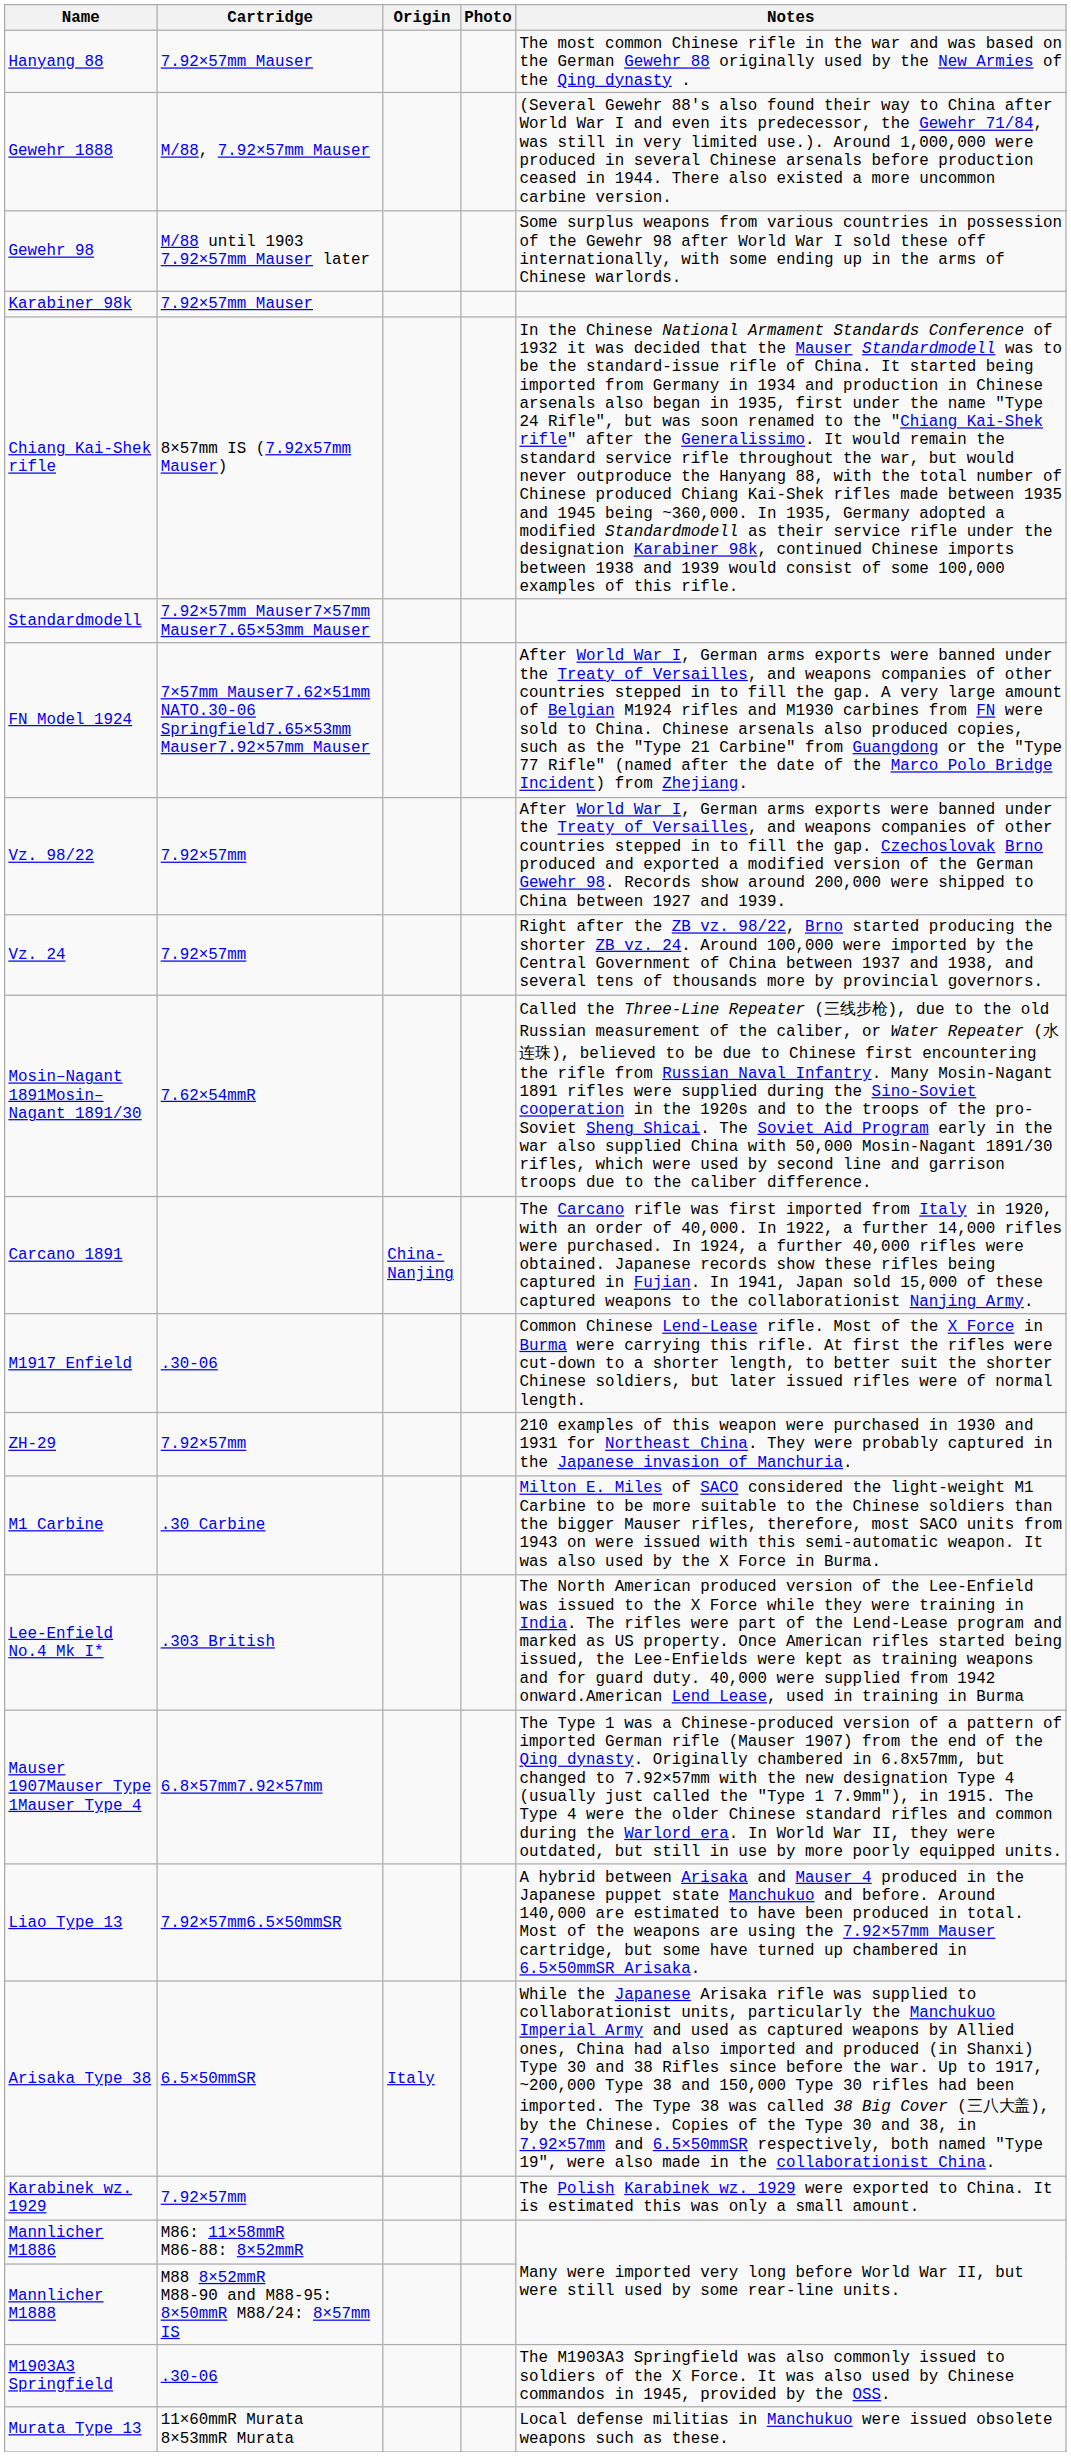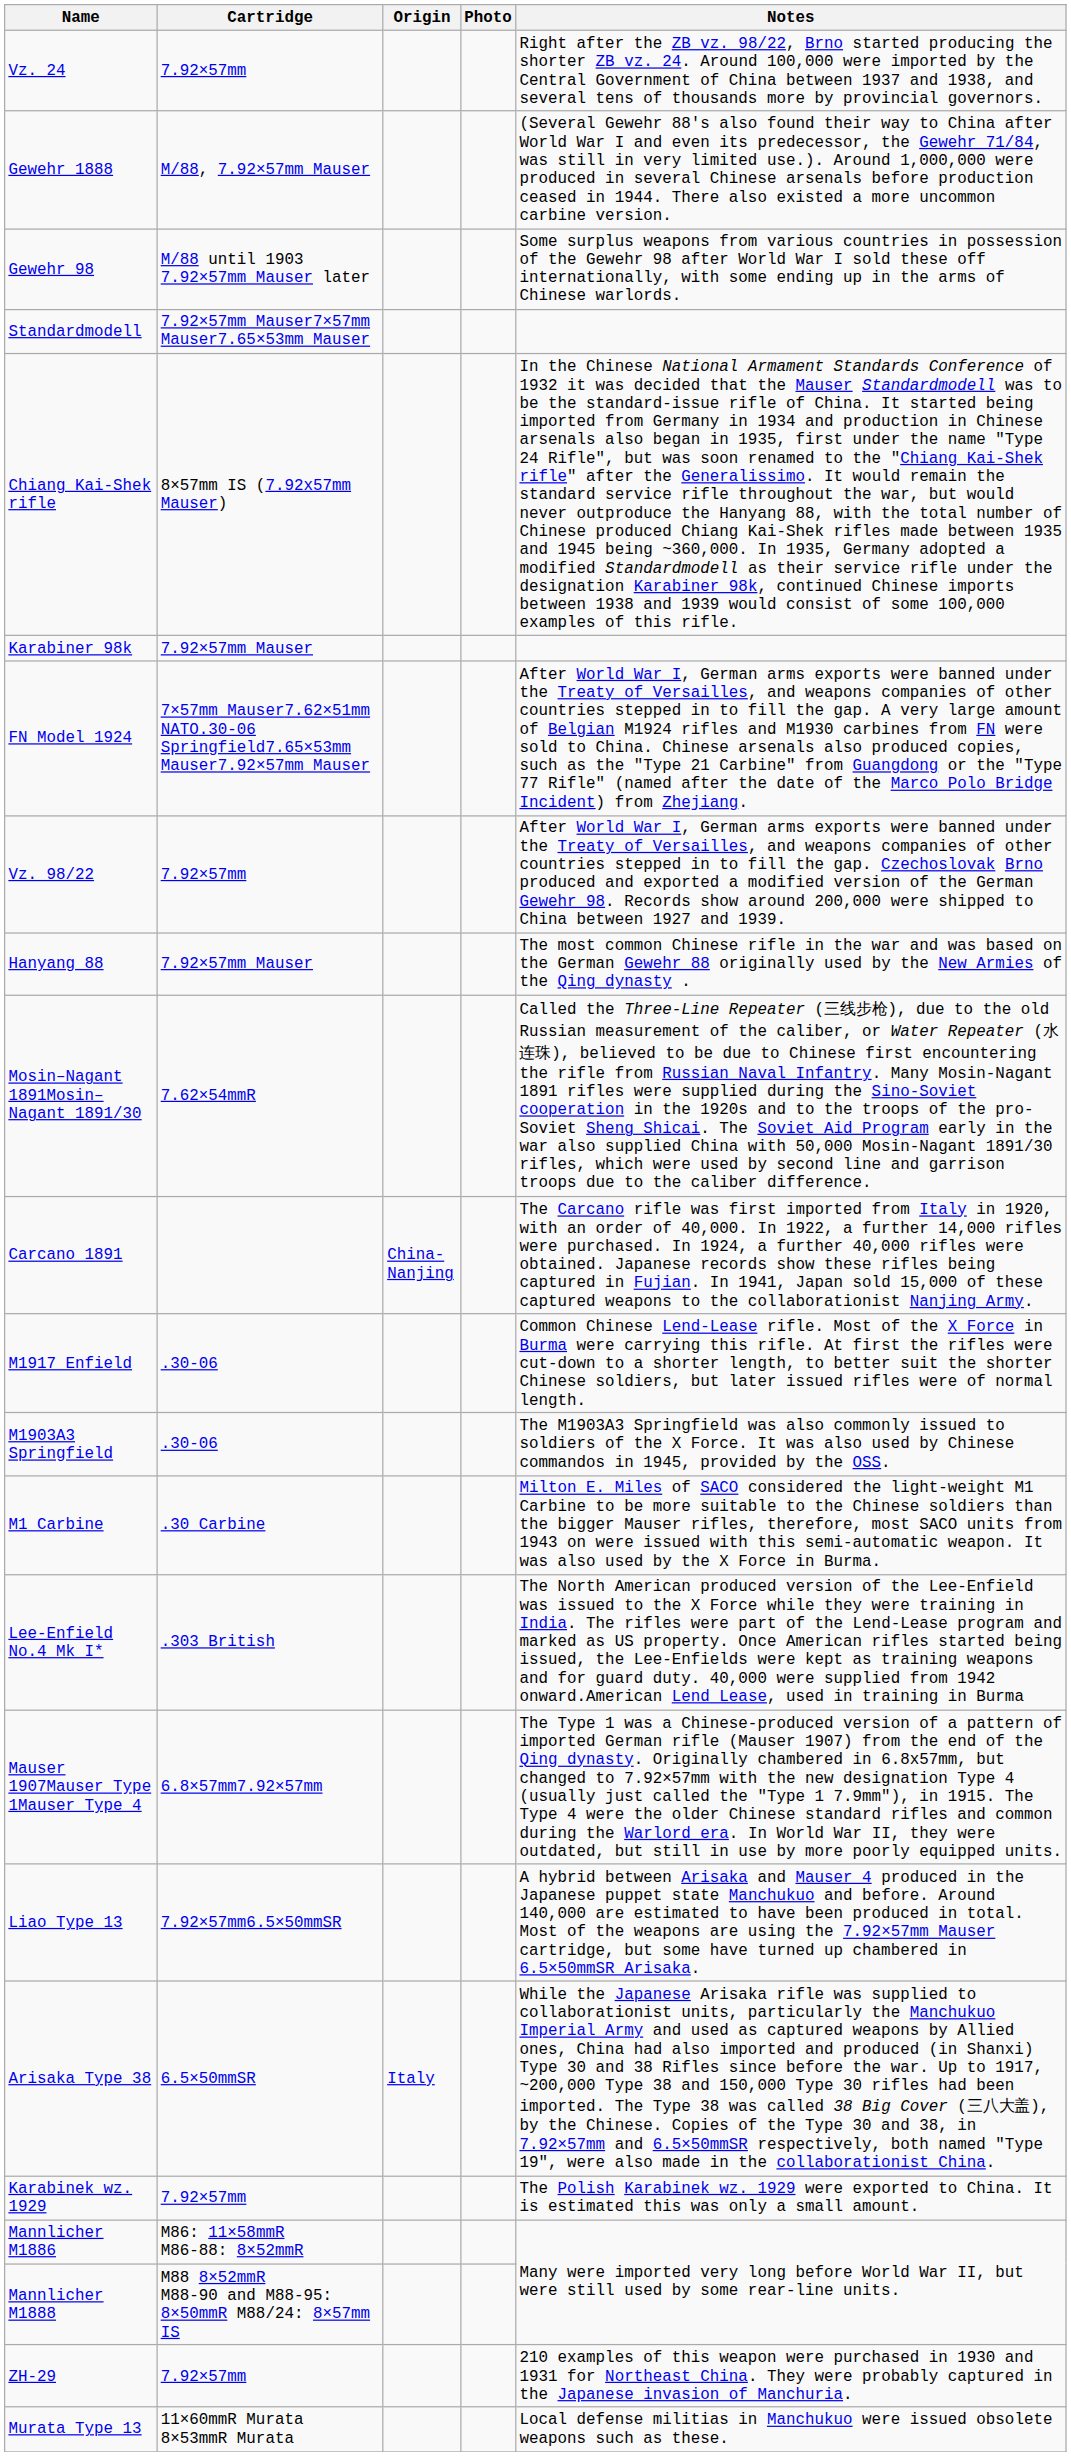rows swapped: Hanyang 88 <-> Vz. 24
rows swapped: Standardmodell <-> Karabiner 98k
rows swapped: M1903A3 Springfield <-> ZH-29
